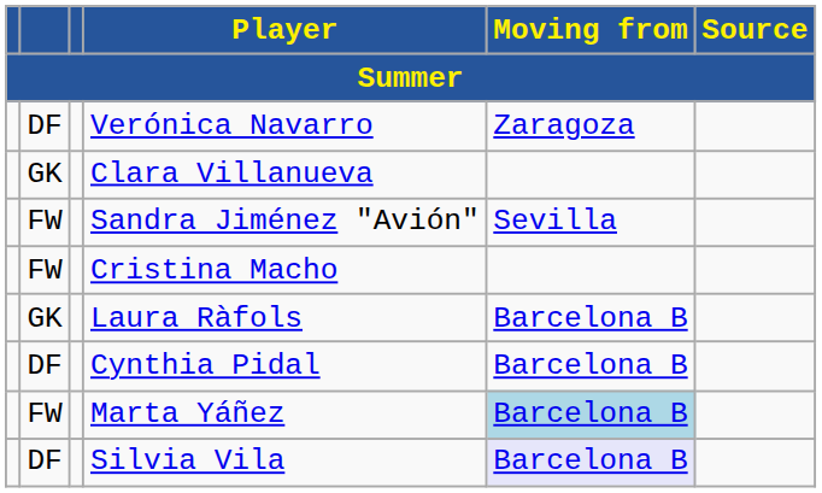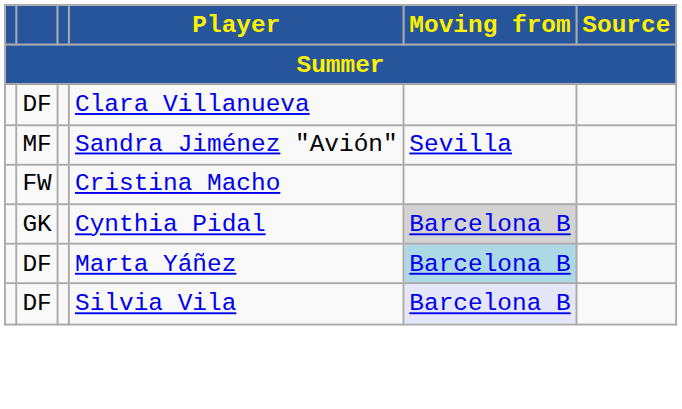- row: DF | Verónica Navarro | Zaragoza
Clara Villanueva | column 2: GK -> DF
Sandra Jiménez "Avión" | column 2: FW -> MF
- row: GK | Laura Ràfols | Barcelona B
Cynthia Pidal | column 2: DF -> GK
Cynthia Pidal | Moving from: no background -> lightgrey background
Marta Yáñez | column 2: FW -> DF
